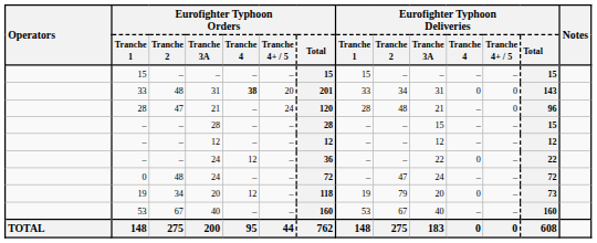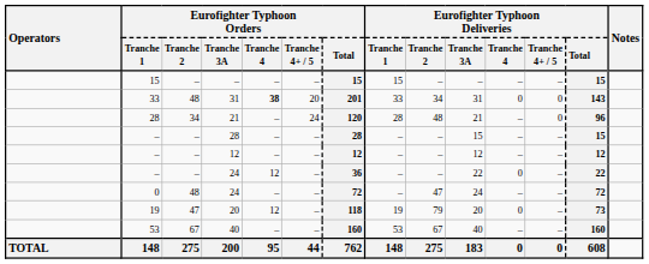row 5 | Eurofighter Typhoon Orders / Tranche 2: 47 -> 34
row 10 | Eurofighter Typhoon Orders / Tranche 2: 34 -> 47
